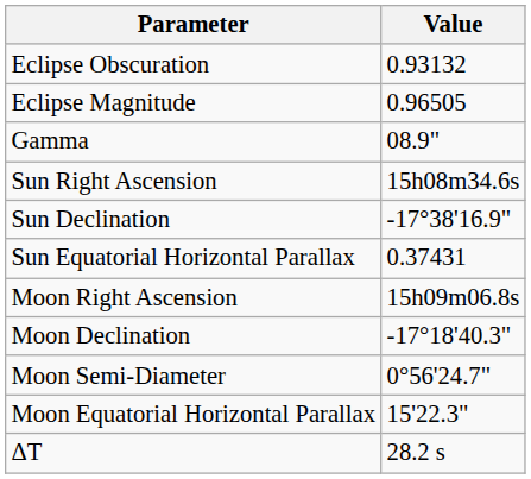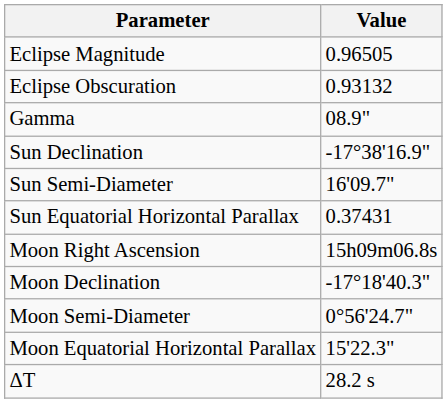rows swapped: Eclipse Magnitude <-> Eclipse Obscuration
- row: Sun Right Ascension | 15h08m34.6s
+ row: Sun Semi-Diameter | 16'09.7"
